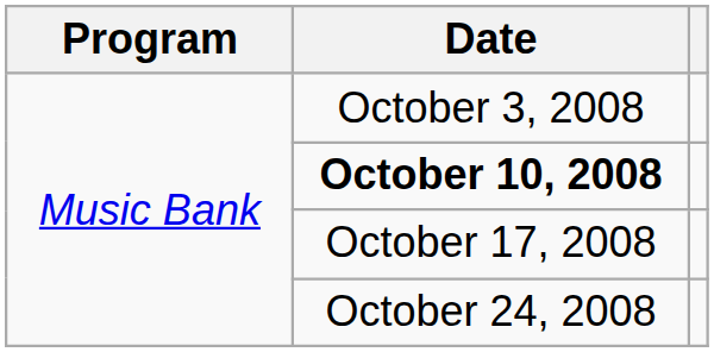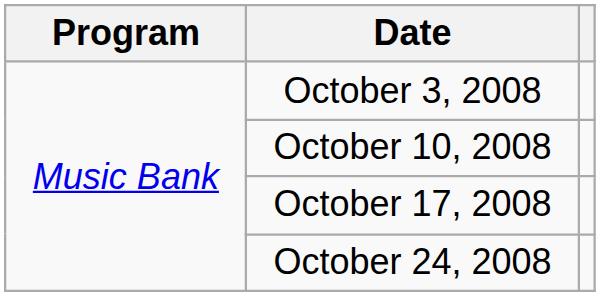October 10, 2008 | Date: bold -> normal
